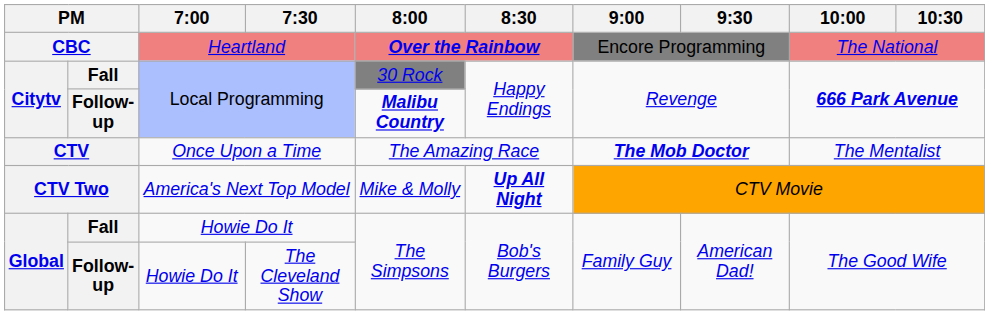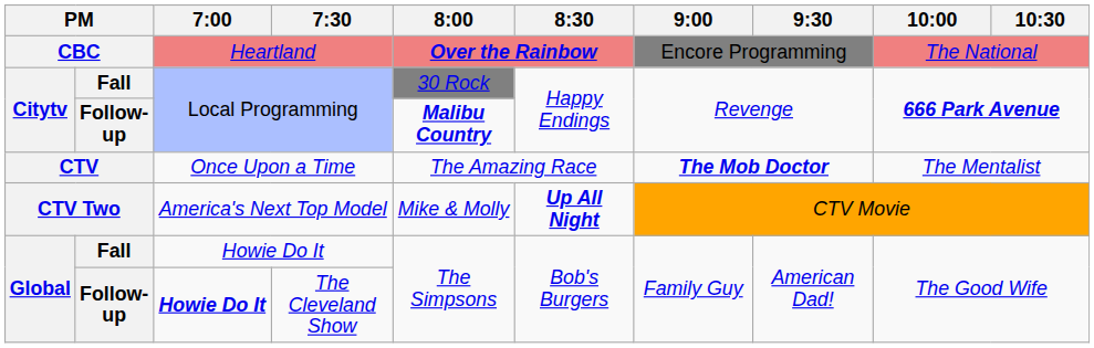The Cleveland Show | 7:00: normal -> bold
